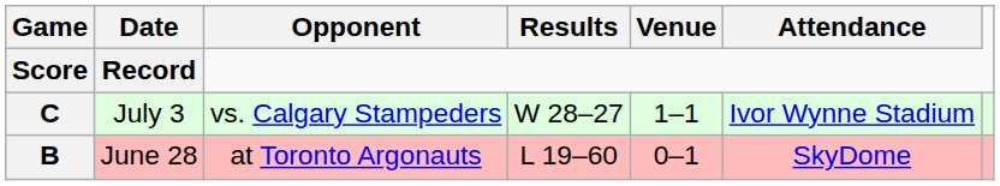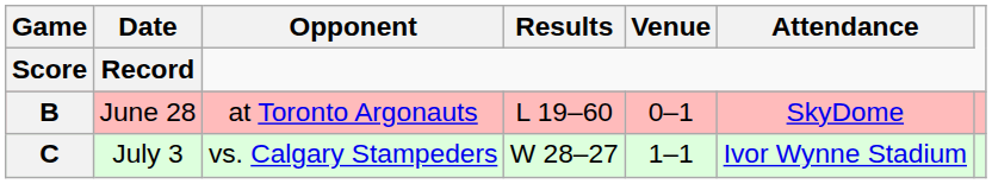rows swapped: B <-> C
